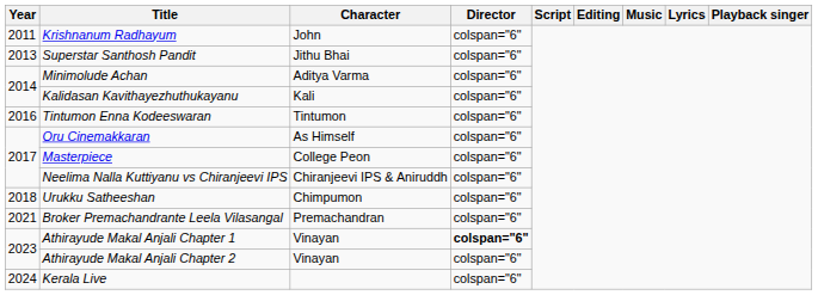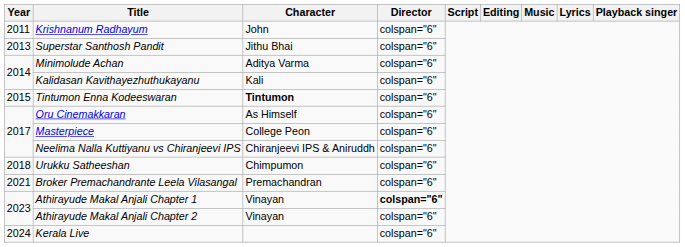Tintumon Enna Kodeeswaran | Year: 2016 -> 2015
Tintumon Enna Kodeeswaran | Character: normal -> bold
